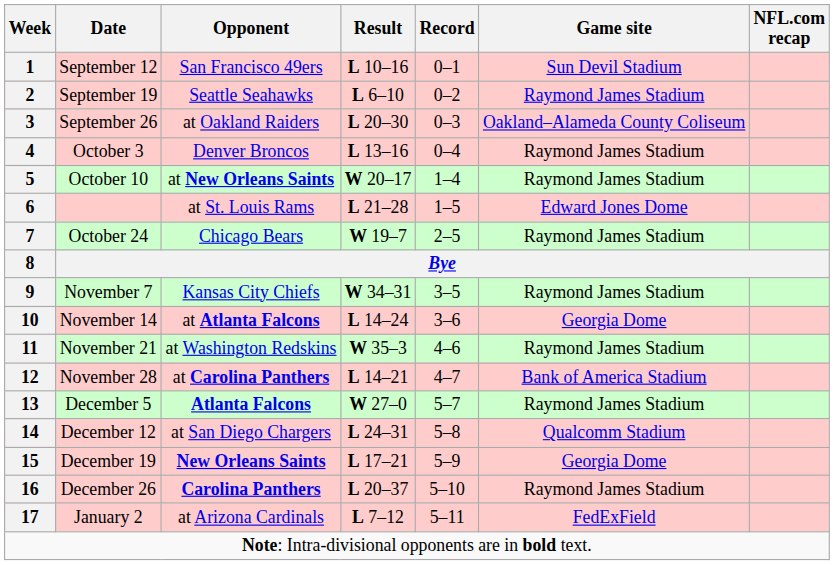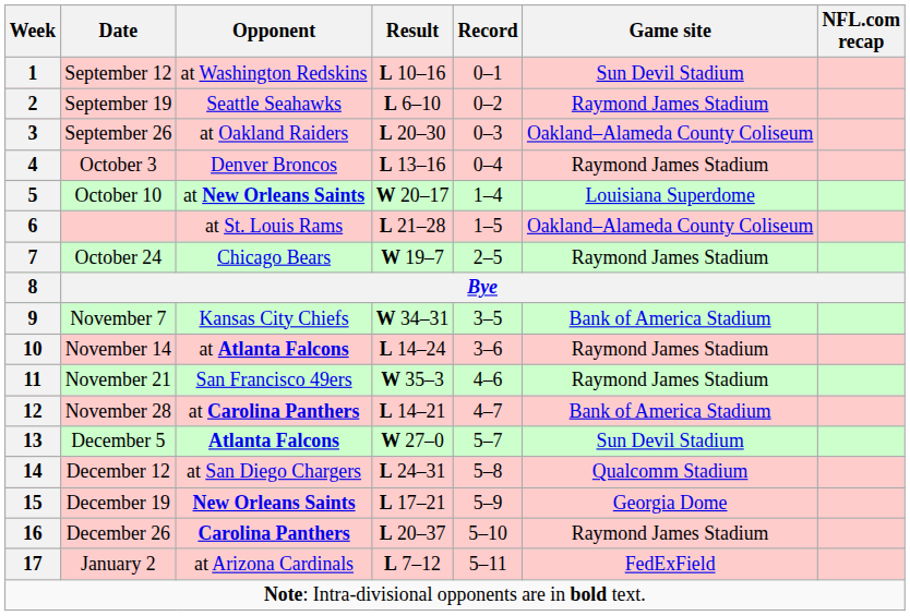1 | Opponent: San Francisco 49ers -> at Washington Redskins
5 | Game site: Raymond James Stadium -> Louisiana Superdome
6 | Game site: Edward Jones Dome -> Oakland–Alameda County Coliseum
9 | Game site: Raymond James Stadium -> Bank of America Stadium
10 | Game site: Georgia Dome -> Raymond James Stadium
11 | Opponent: at Washington Redskins -> San Francisco 49ers
13 | Game site: Raymond James Stadium -> Sun Devil Stadium
